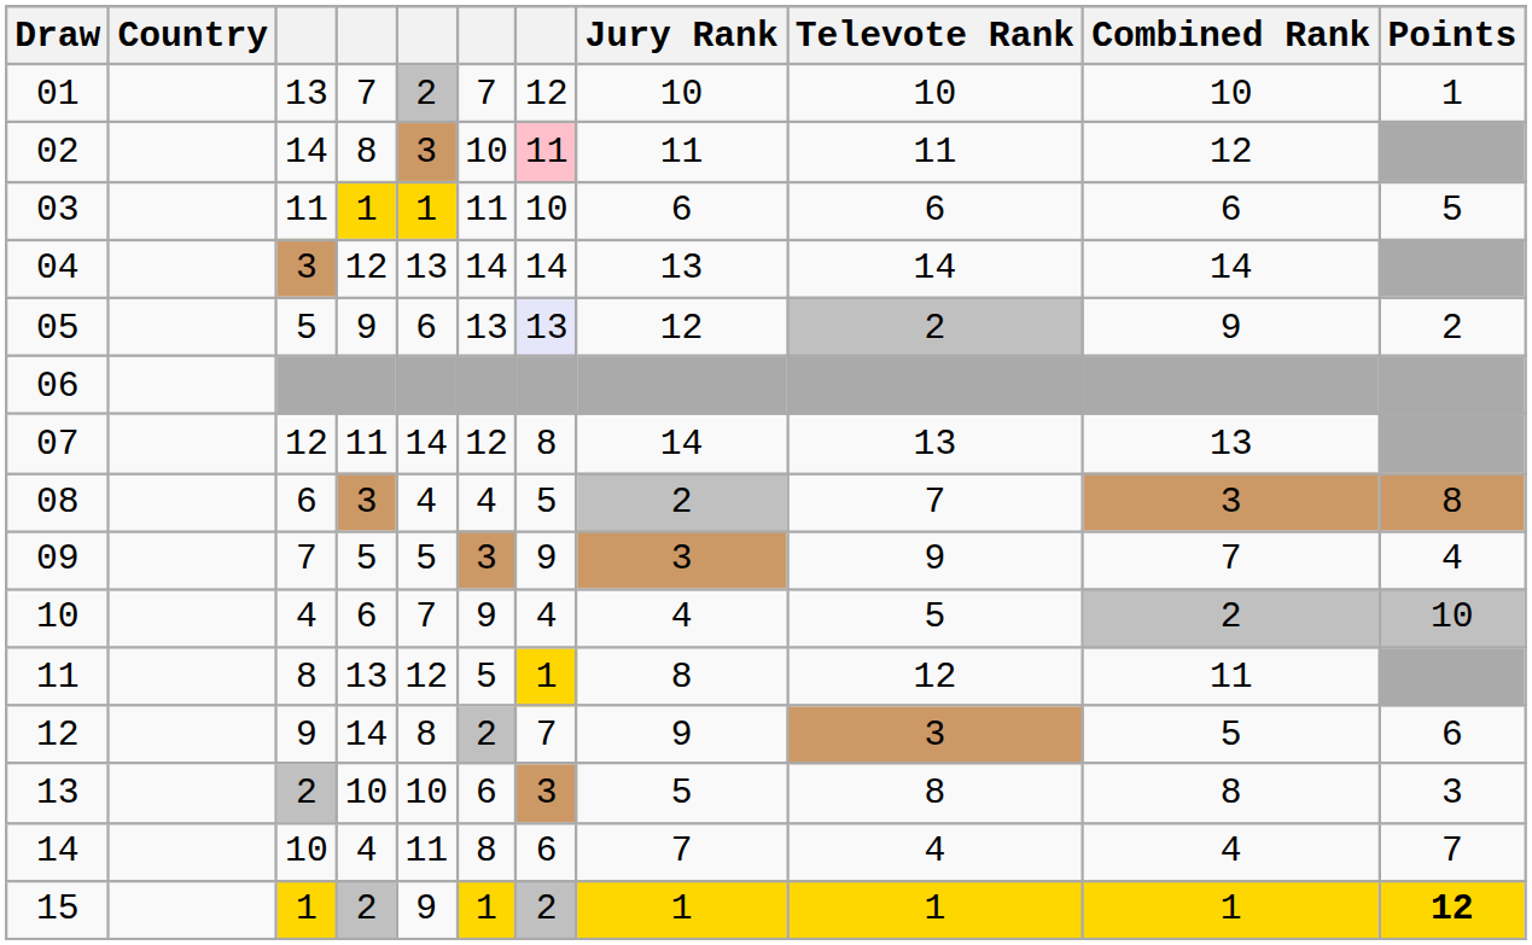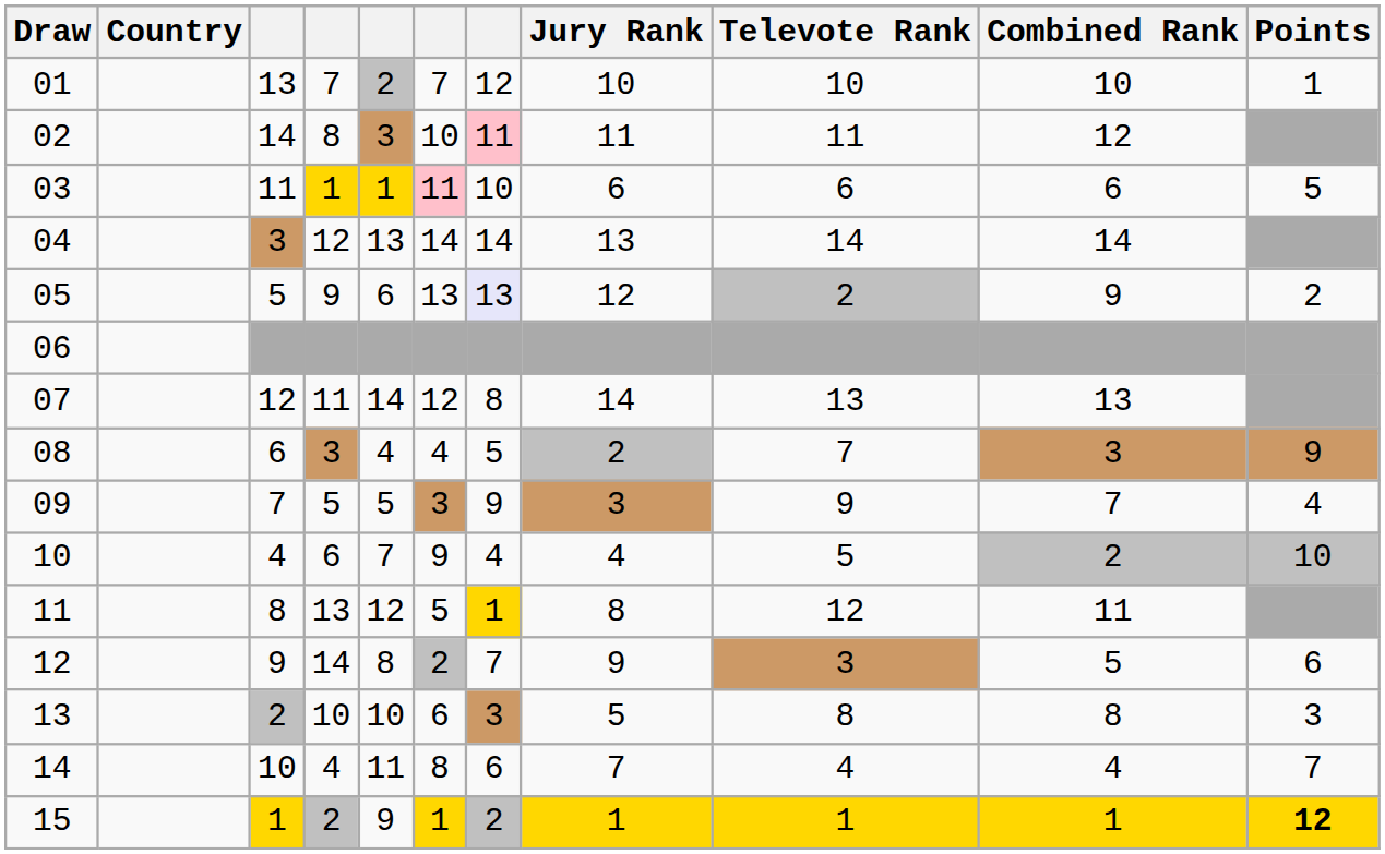03 | column 6: no background -> pink background
08 | Points: 8 -> 9
